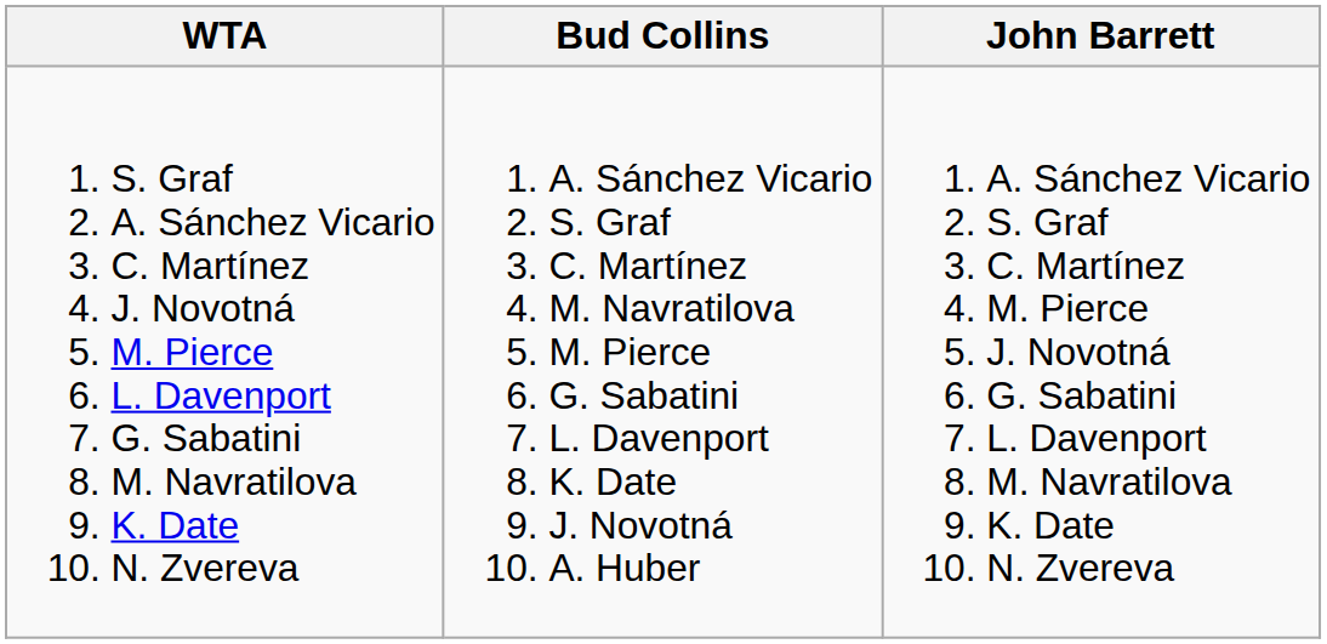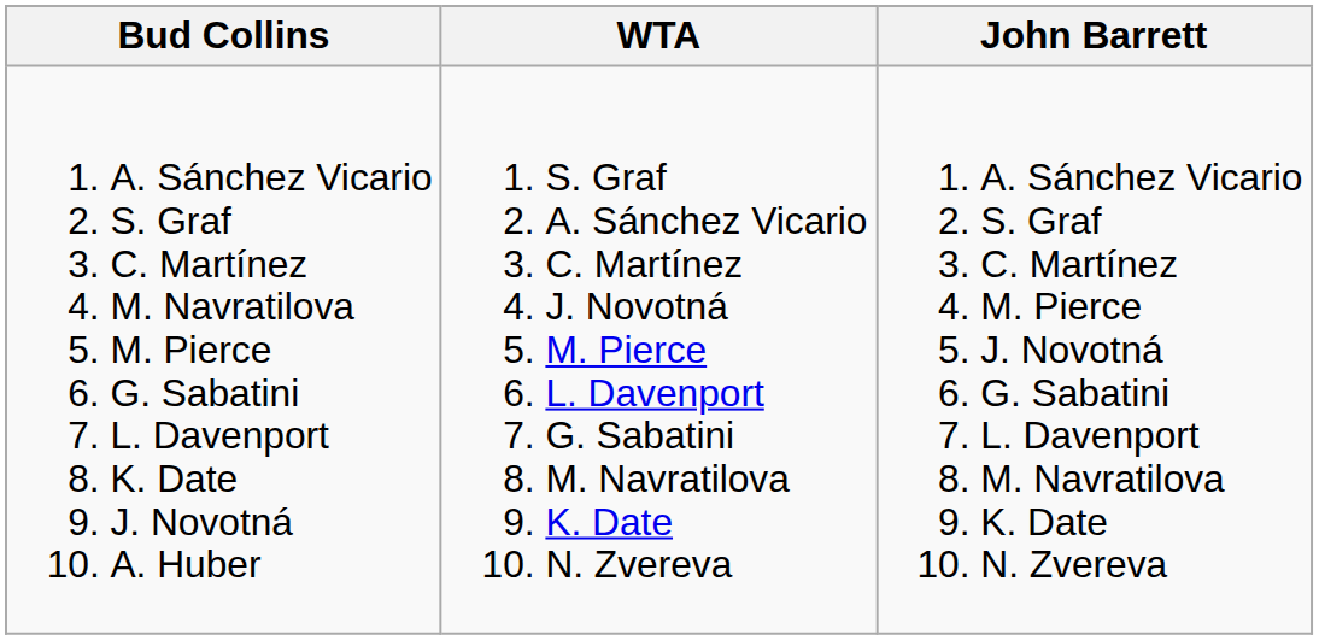columns swapped: WTA <-> Bud Collins
